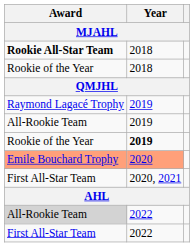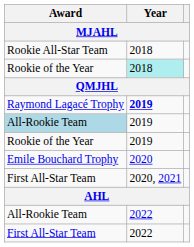Rookie All-Star Team | Award: bold -> normal
Rookie of the Year / 2018 | Year: no background -> paleturquoise background
Raymond Lagacé Trophy | Year: normal -> bold
All-Rookie Team / 2019 | Award: no background -> lightblue background
Rookie of the Year / 2019 | Year: bold -> normal
Emile Bouchard Trophy | Award: lightsalmon background -> no background
Emile Bouchard Trophy | Year: lightsalmon background -> no background
All-Rookie Team / 2022 | Award: lightgrey background -> no background
